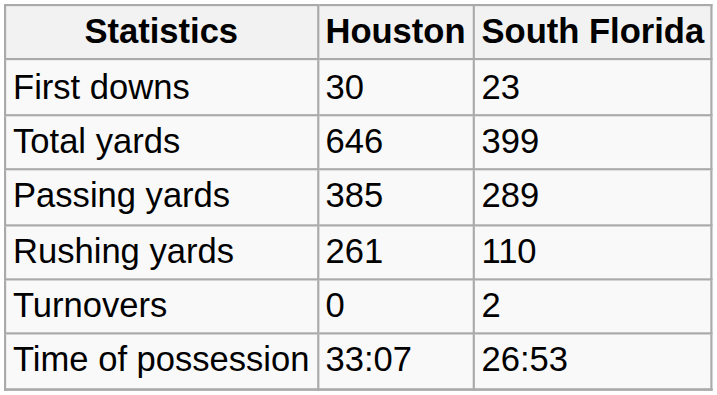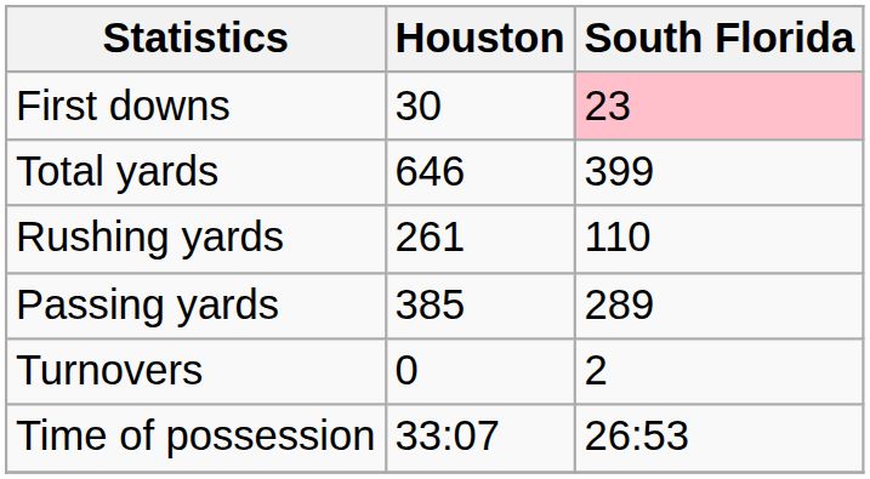First downs | South Florida: no background -> pink background
rows swapped: Rushing yards <-> Passing yards
